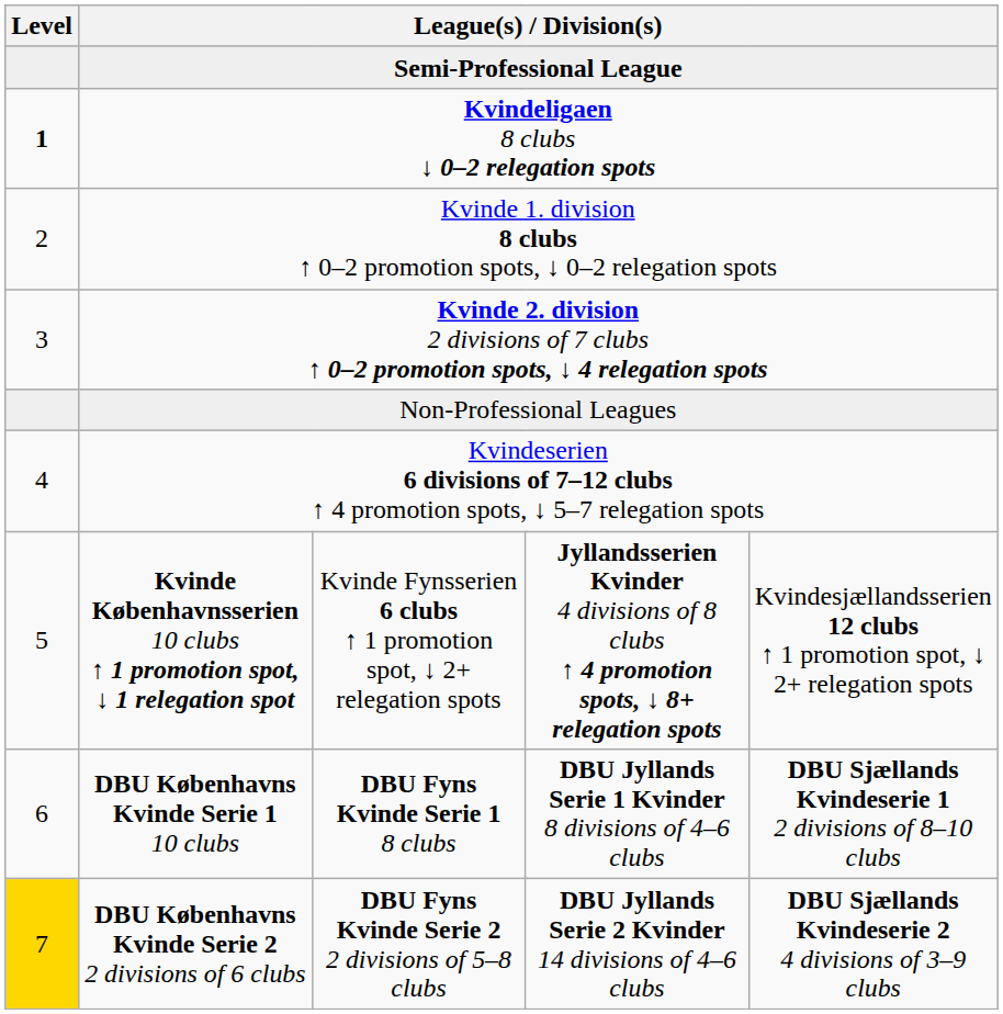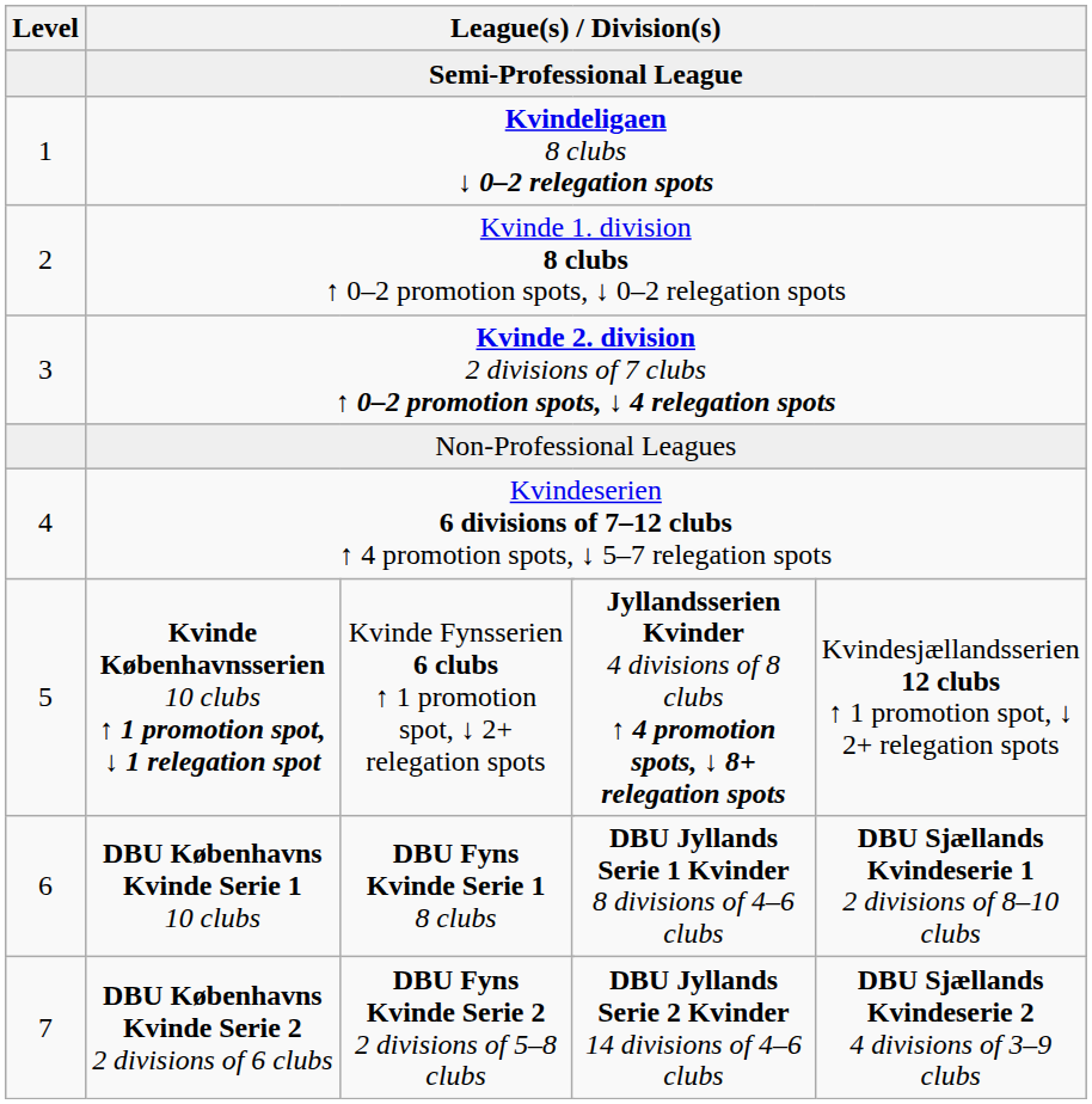Kvindeligaen 8 clubs ↓ 0–2 relegation spots | Level: bold -> normal
DBU Københavns Kvinde Serie 2 2 divisions of 6 clubs | Level: gold background -> no background
